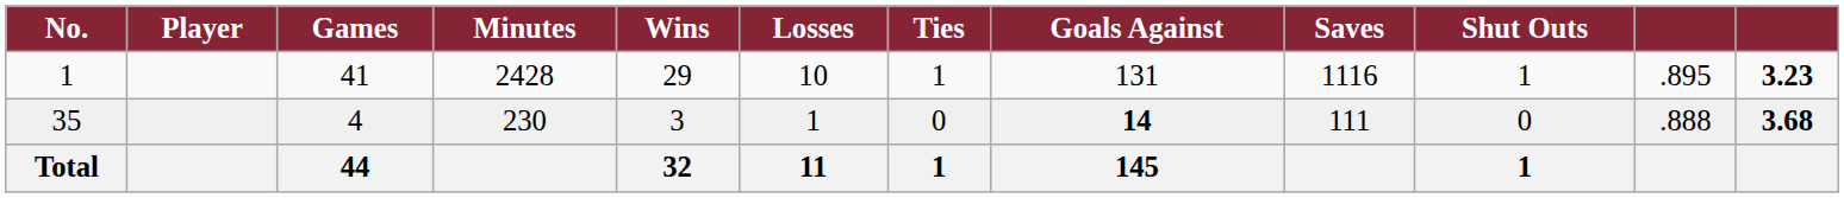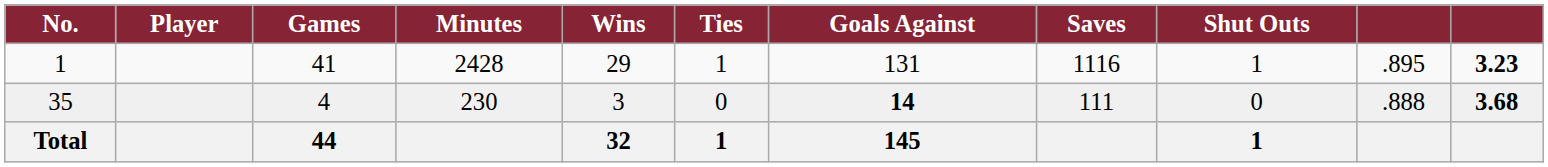- column: Losses | 10 | 1 | 11
